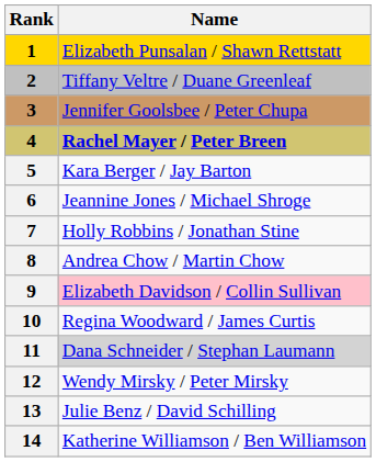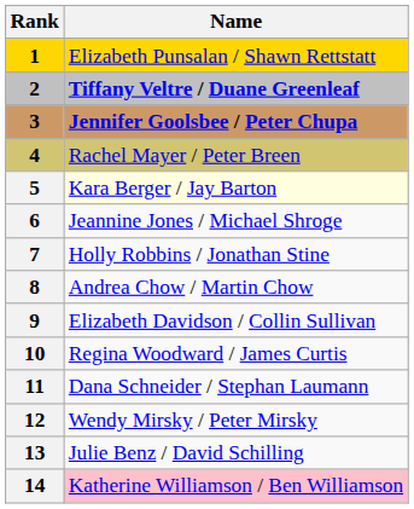Tiffany Veltre / Duane Greenleaf | Name: normal -> bold
Jennifer Goolsbee / Peter Chupa | Name: normal -> bold
Rachel Mayer / Peter Breen | Name: bold -> normal
Kara Berger / Jay Barton | Name: no background -> lightyellow background
Elizabeth Davidson / Collin Sullivan | Name: pink background -> no background
Dana Schneider / Stephan Laumann | Name: lightgrey background -> no background
Katherine Williamson / Ben Williamson | Name: no background -> pink background
